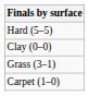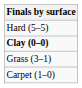row 3 | column 1: normal -> bold
